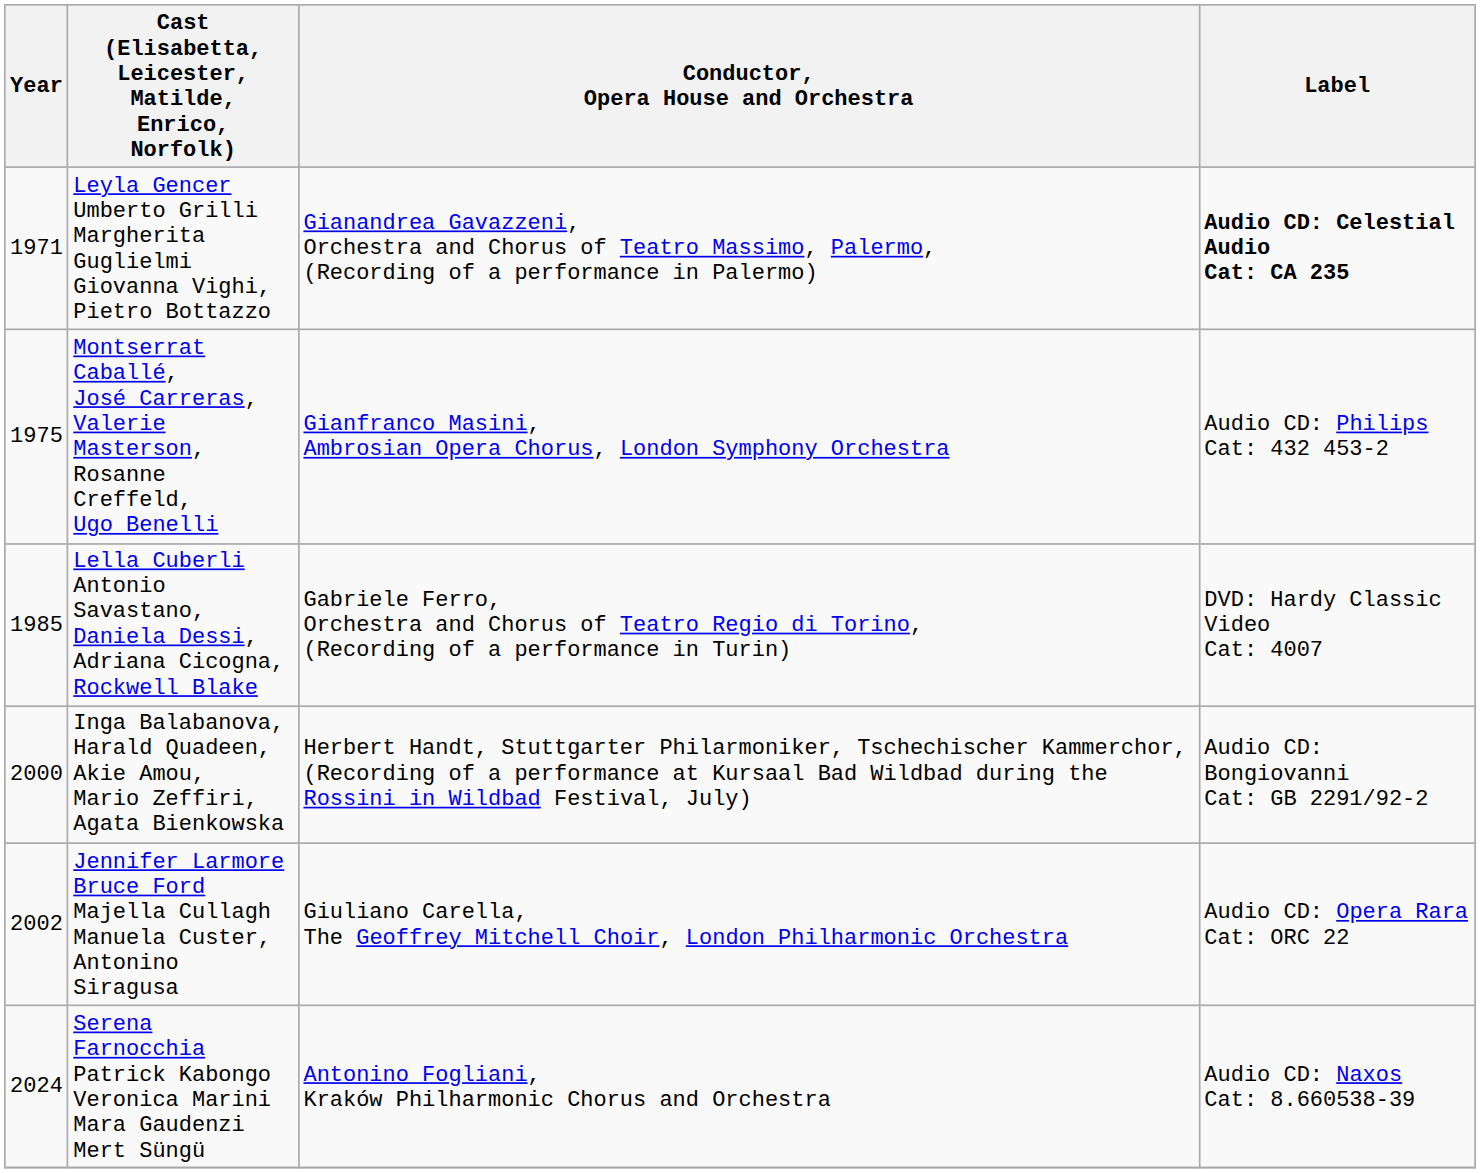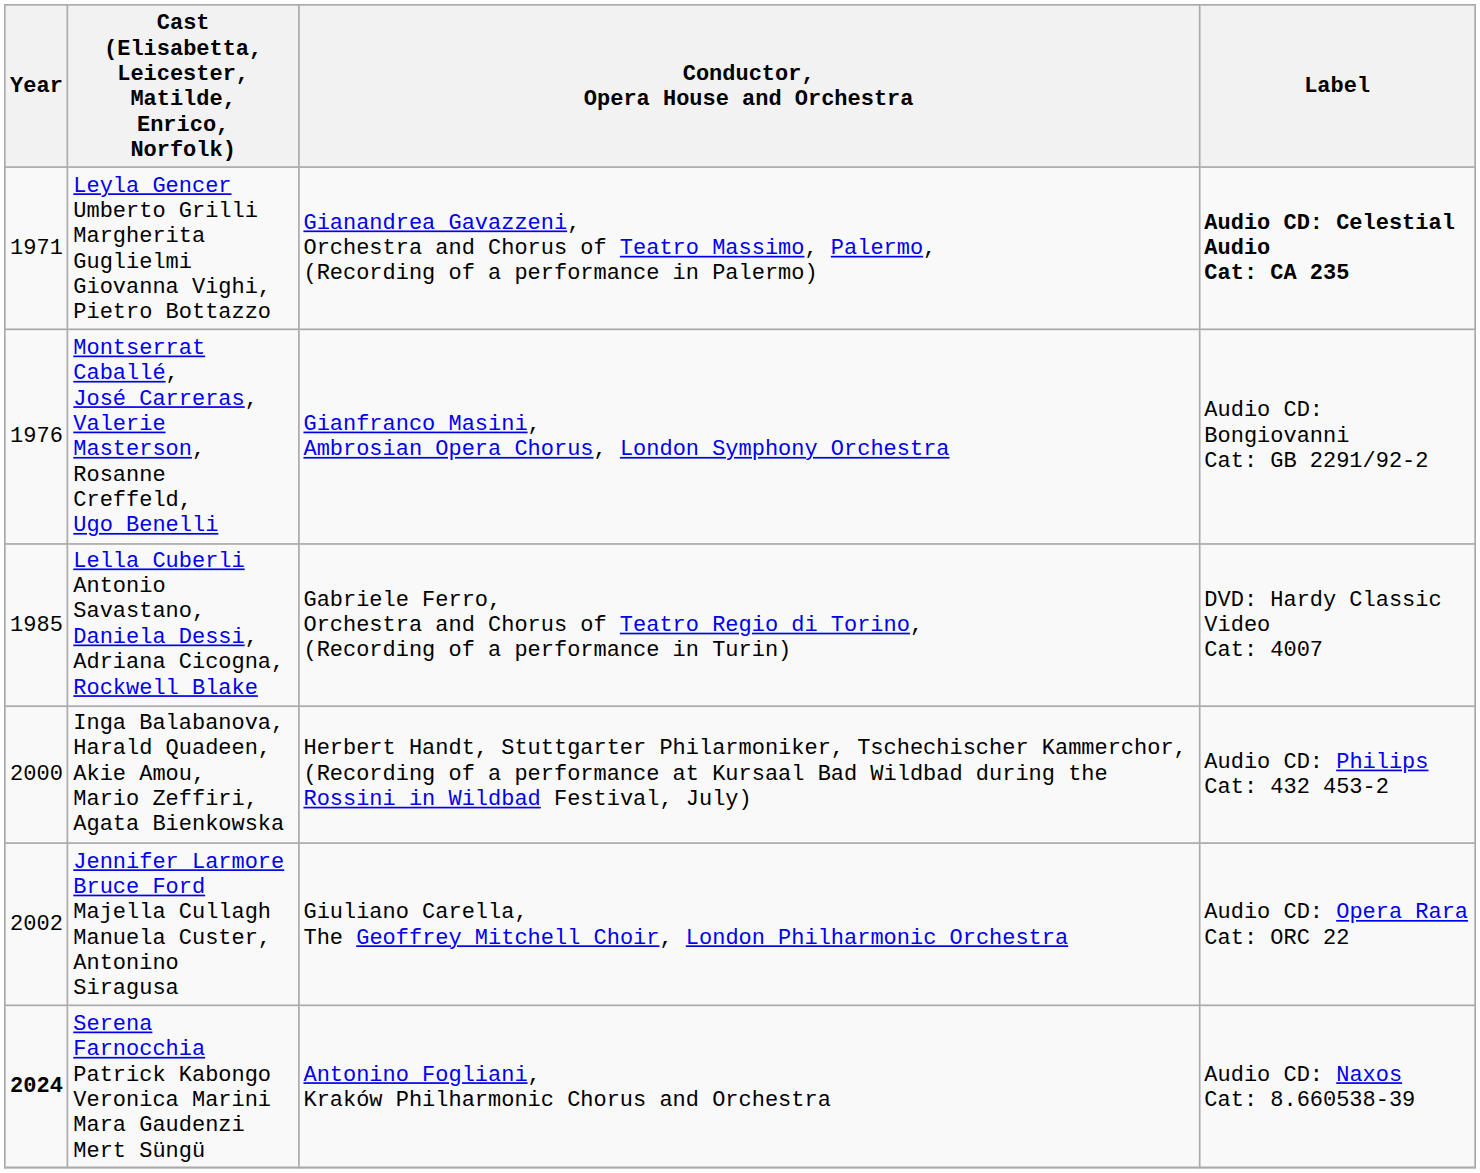row 3 | Year: 1975 -> 1976
row 3 | Label: Audio CD: Philips Cat: 432 453-2 -> Audio CD: Bongiovanni Cat: GB 2291/92-2
row 5 | Label: Audio CD: Bongiovanni Cat: GB 2291/92-2 -> Audio CD: Philips Cat: 432 453-2
row 7 | Year: normal -> bold
